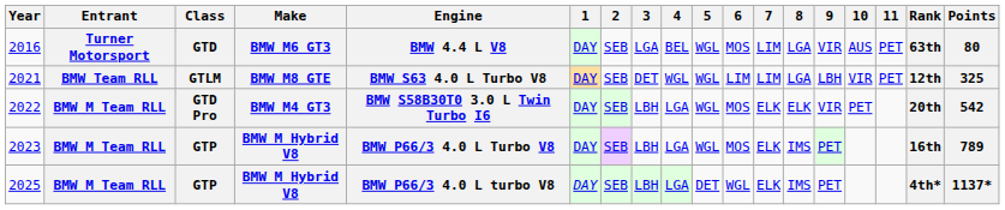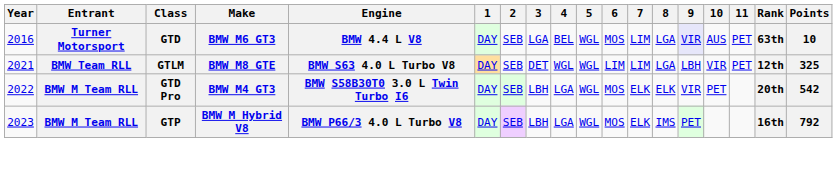2016 | 9: no background -> lavender background
2016 | Points: 80 -> 10
2023 | Points: 789 -> 792
- row: 2025 | BMW M Team RLL | GTP | BMW M Hybrid V8 | BMW P66/3 4.0 L turbo V8 | DAY | SEB | LBH | LGA | DET | WGL | ELK | IMS | PET | 4th* | 1137*
